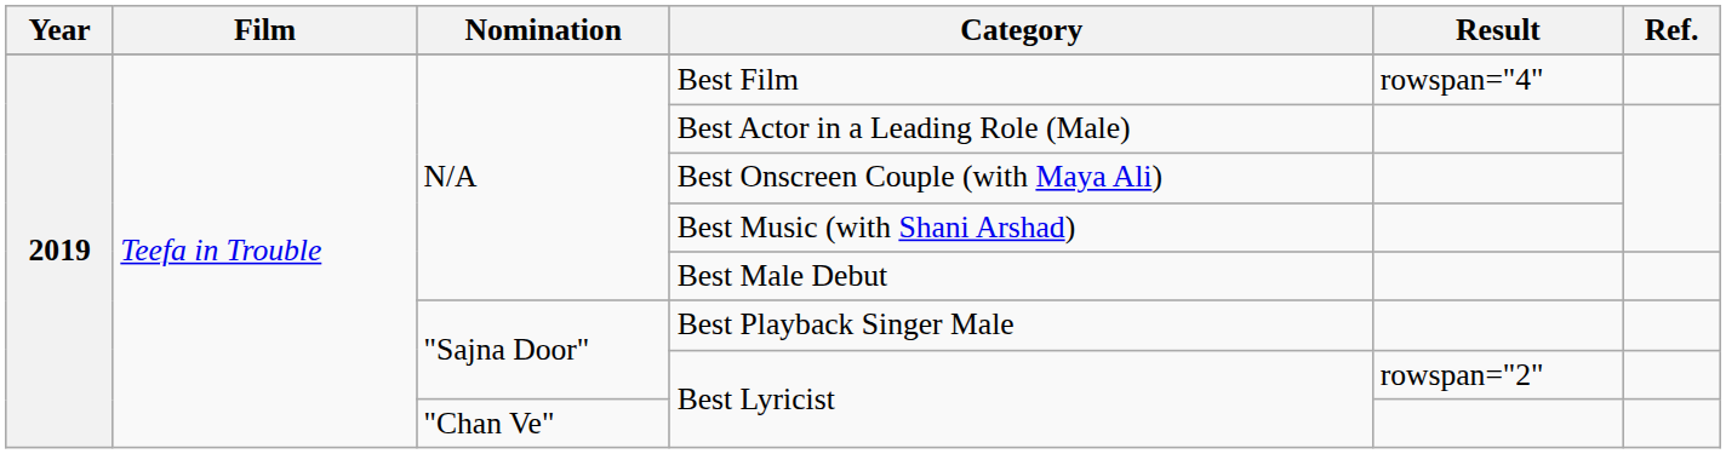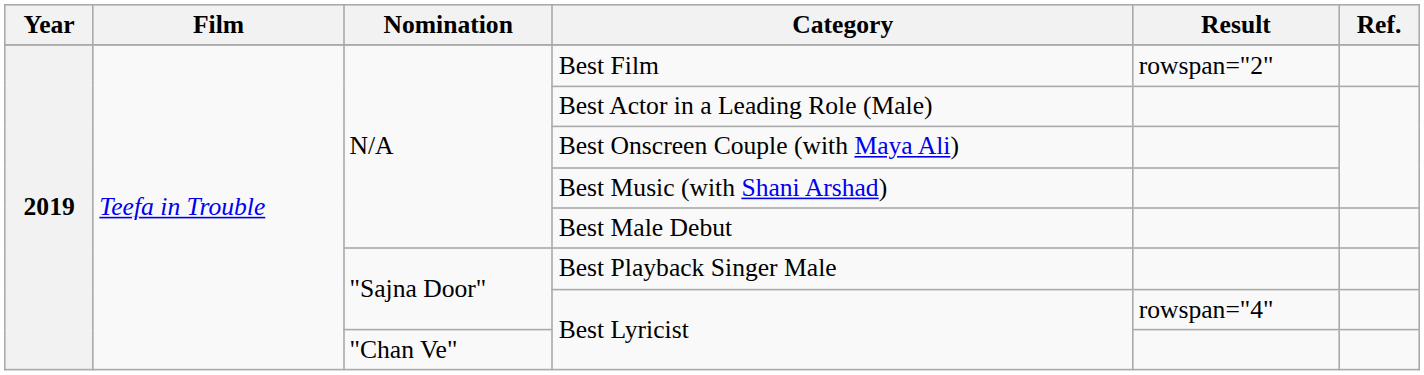Best Film | Result: rowspan="4" -> rowspan="2"
"Sajna Door" / Best Lyricist | Result: rowspan="2" -> rowspan="4"
